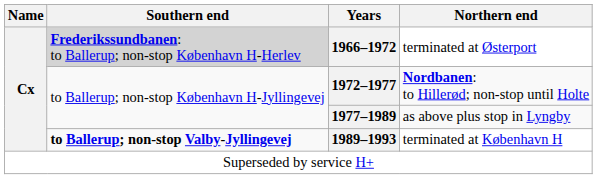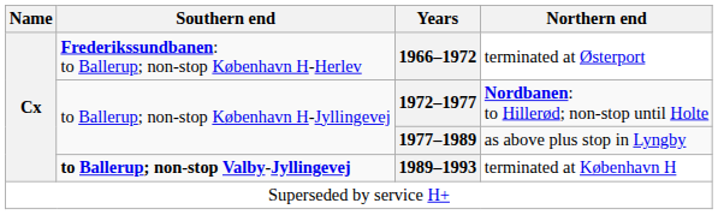terminated at Østerport | Southern end: lightgrey background -> no background
